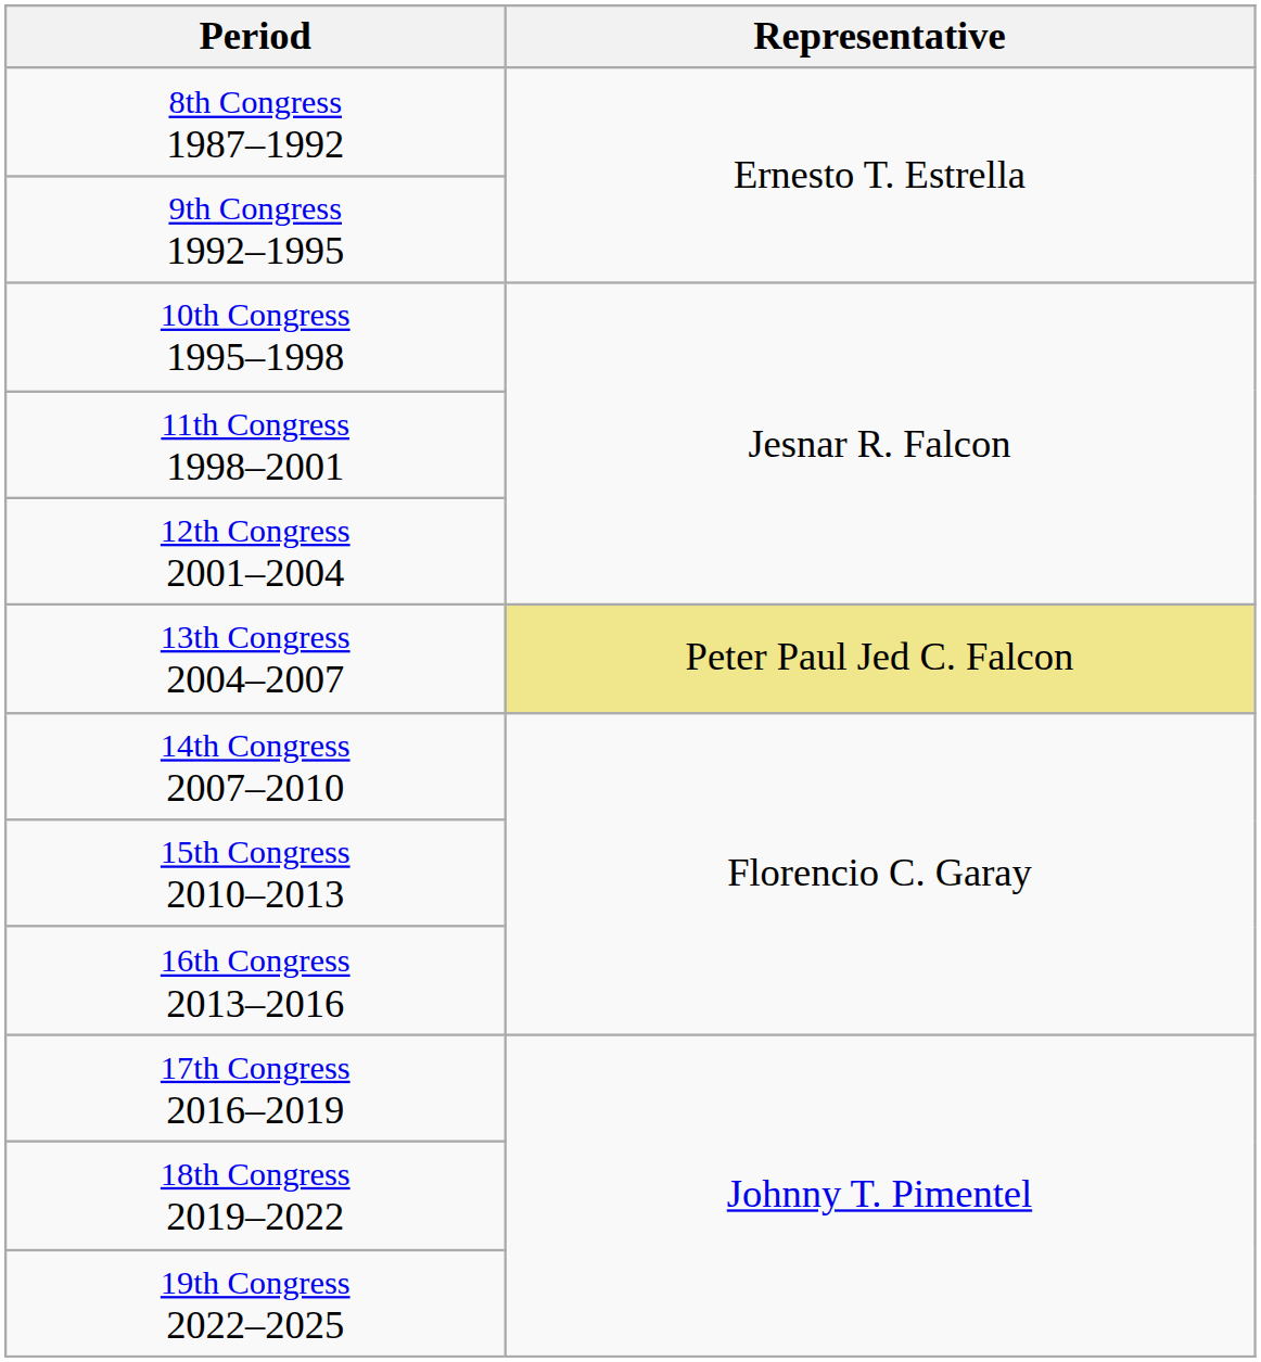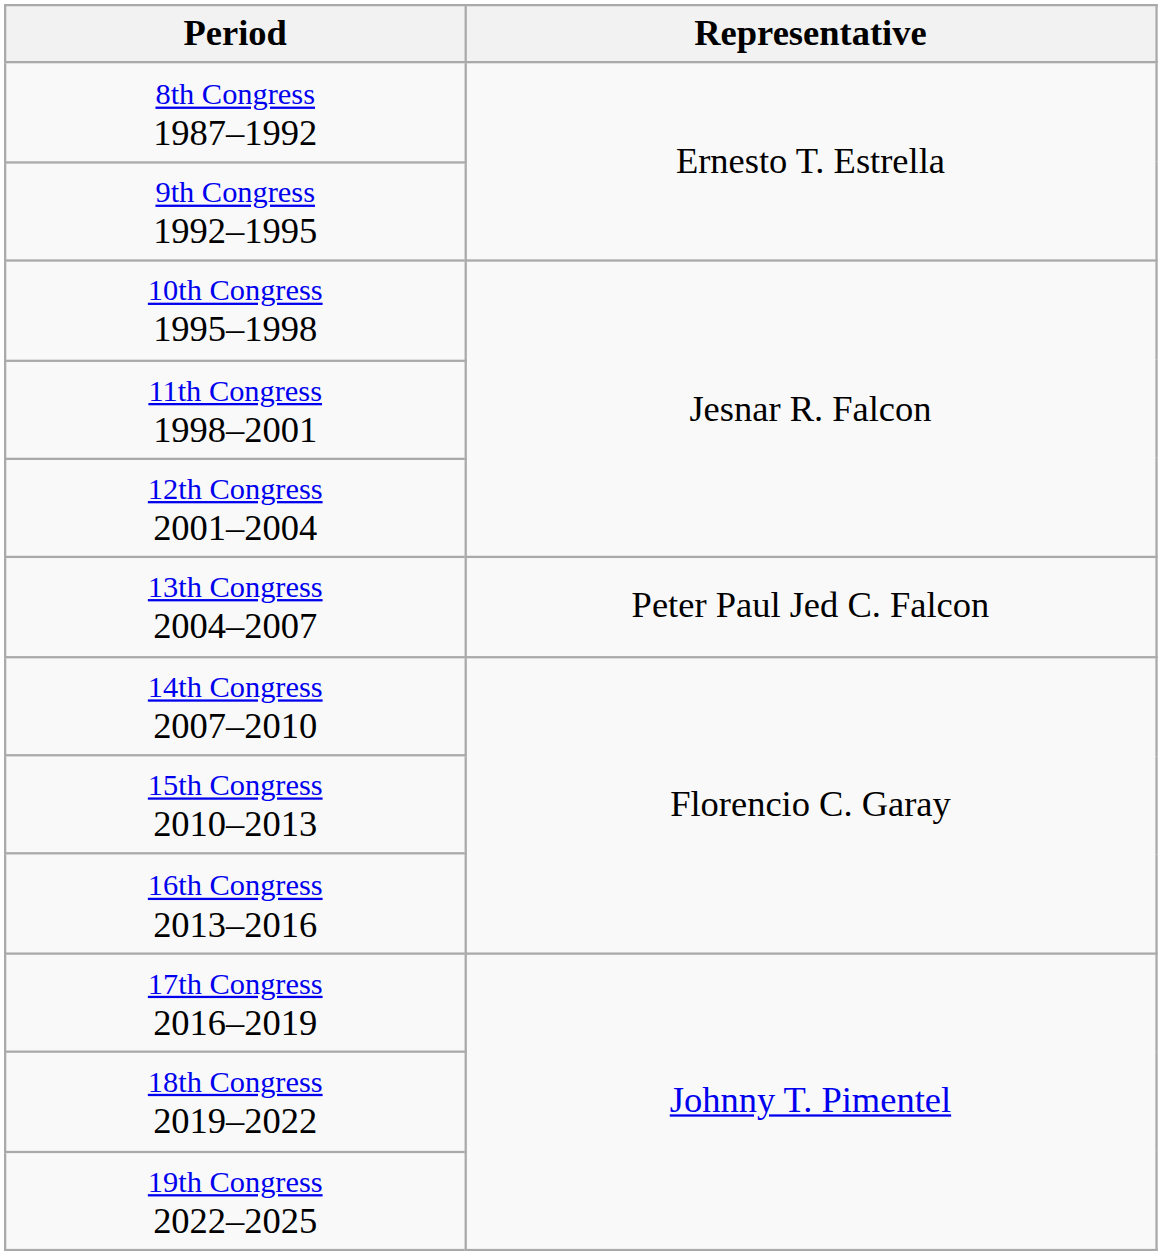13th Congress 2004–2007 | Representative: khaki background -> no background
